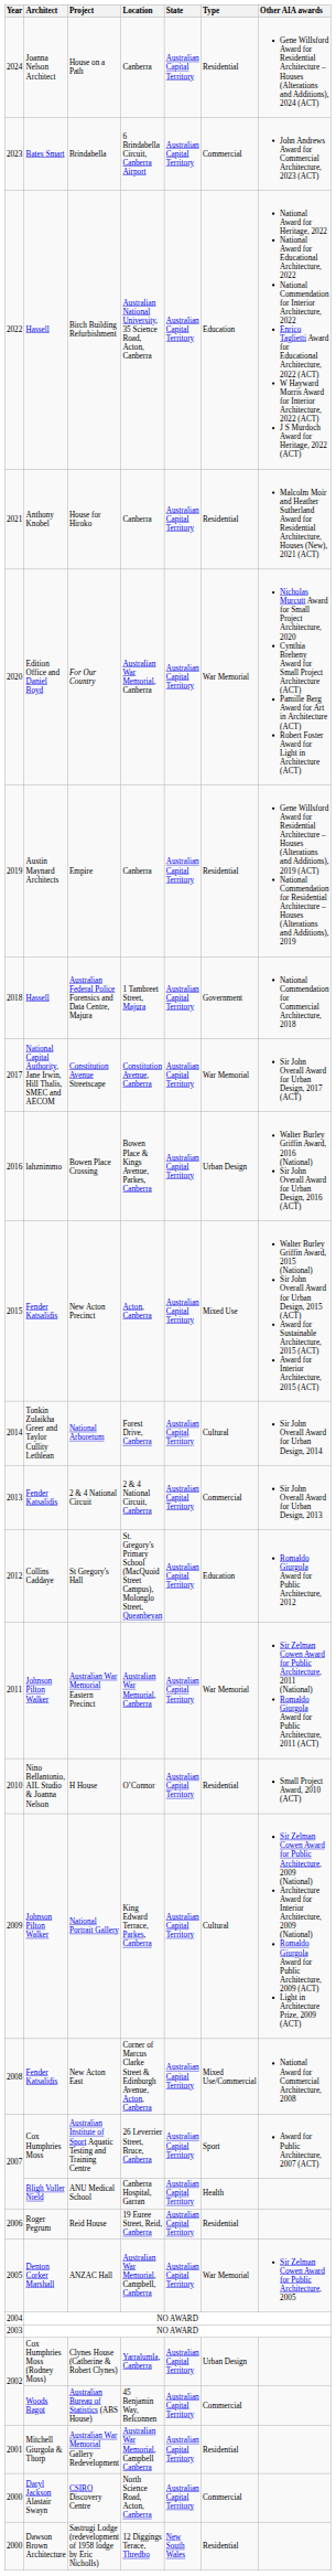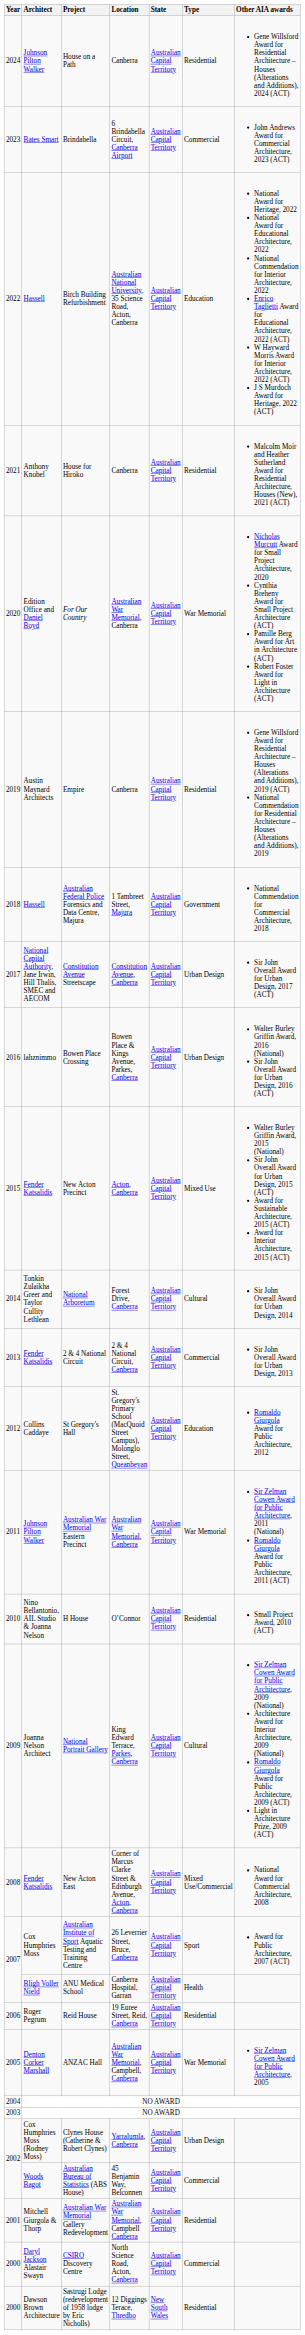House on a Path | Architect: Joanna Nelson Architect -> Johnson Pilton Walker
Constitution Avenue Streetscape | Type: War Memorial -> Urban Design
National Portrait Gallery | Architect: Johnson Pilton Walker -> Joanna Nelson Architect
